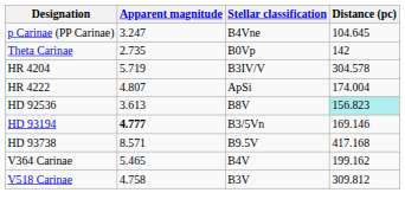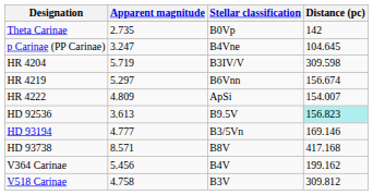rows swapped: Theta Carinae <-> p Carinae (PP Carinae)
HR 4204 | Distance (pc): 304.578 -> 309.598
+ row: HR 4219 | 5.297 | B6Vnn | 156.674
HR 4222 | Apparent magnitude: 4.807 -> 4.809
HR 4222 | Distance (pc): 174.004 -> 154.007
HD 92536 | Stellar classification: B8V -> B9.5V
HD 93194 | Apparent magnitude: bold -> normal
HD 93738 | Stellar classification: B9.5V -> B8V
V364 Carinae | Apparent magnitude: 5.465 -> 5.456
